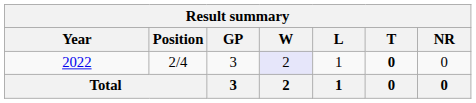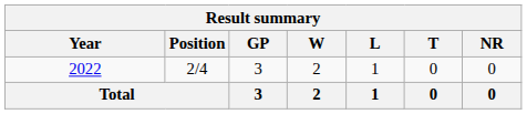2022 | W: lavender background -> no background
2022 | T: bold -> normal
